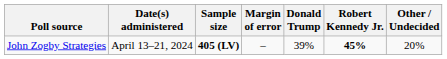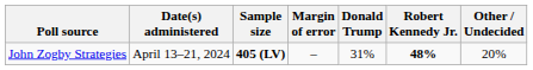John Zogby Strategies | Donald Trump: 39% -> 31%
John Zogby Strategies | Robert Kennedy Jr.: 45% -> 48%
